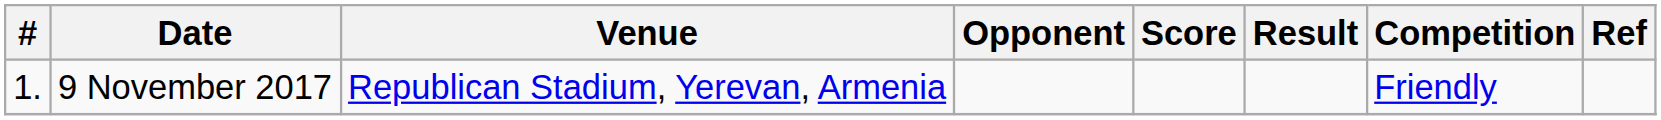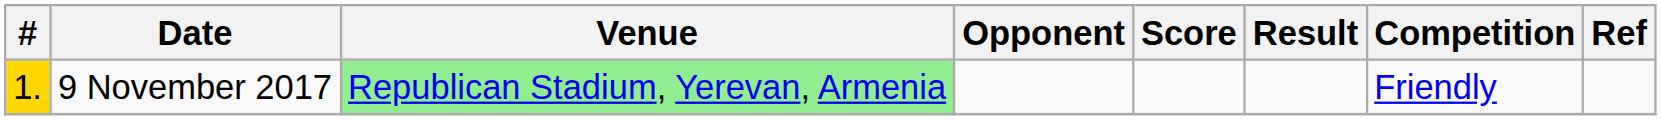9 November 2017 | #: no background -> gold background
9 November 2017 | Venue: no background -> lightgreen background
